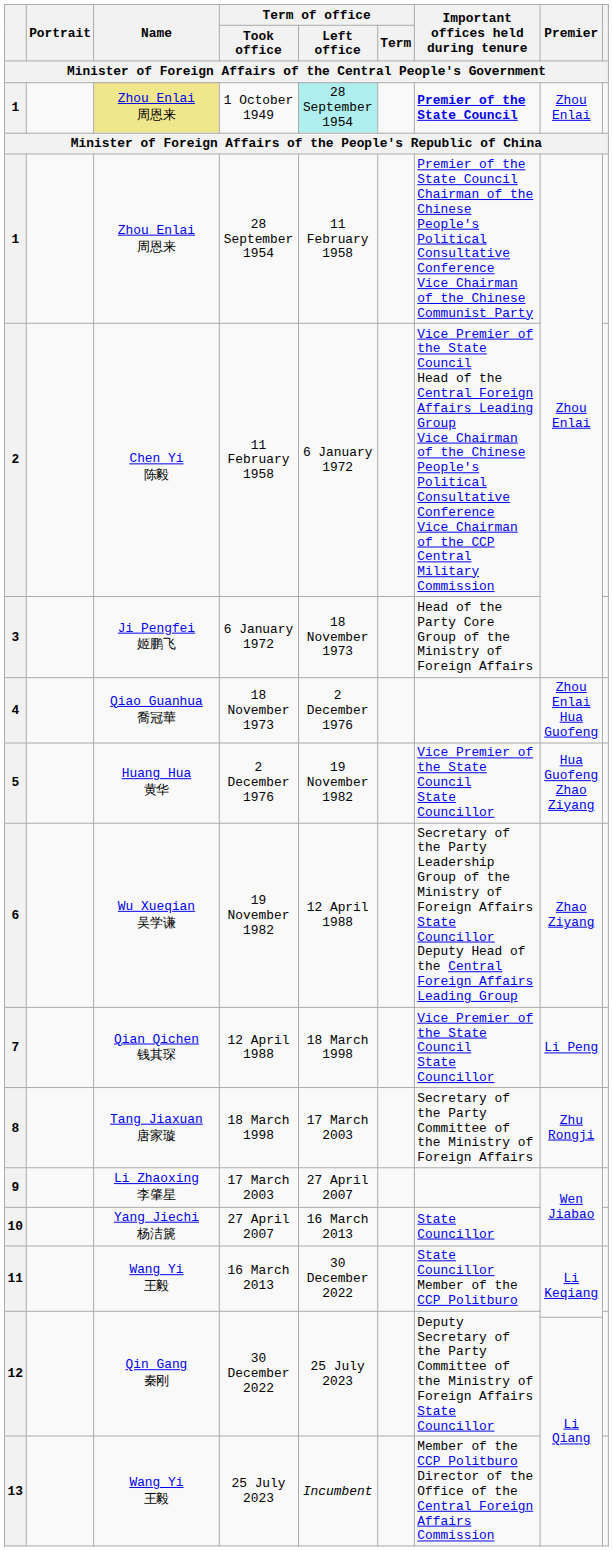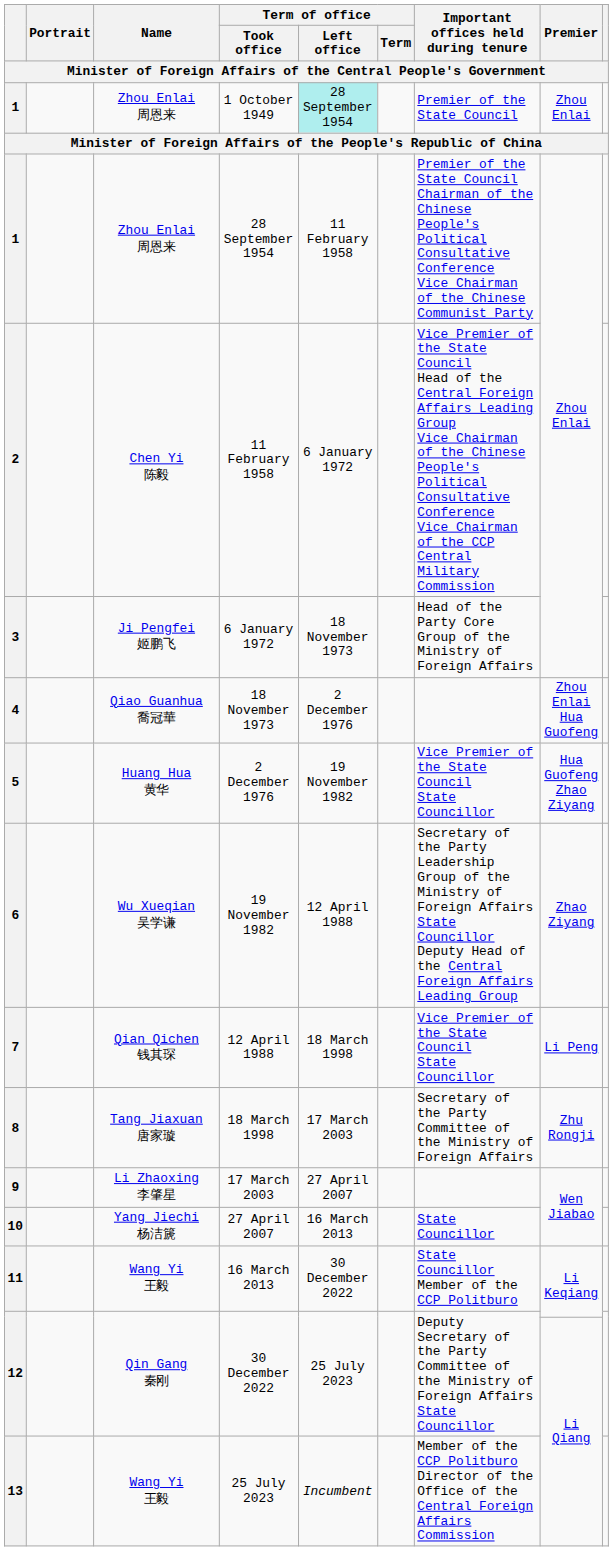1 October 1949 | Name: khaki background -> no background
1 October 1949 | Important offices held during tenure: bold -> normal
